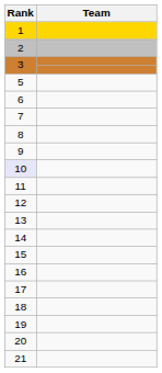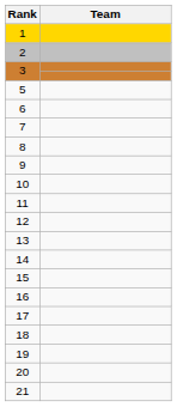row 11 | Rank: lavender background -> no background
